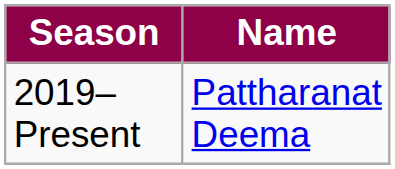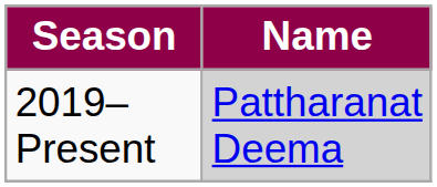2019–Present | Name: no background -> lightgrey background
